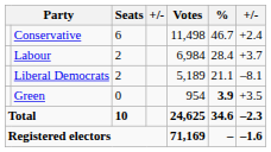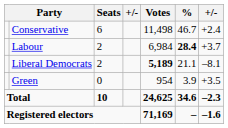Labour | %: normal -> bold
Liberal Democrats | Votes: normal -> bold
Green | %: bold -> normal
